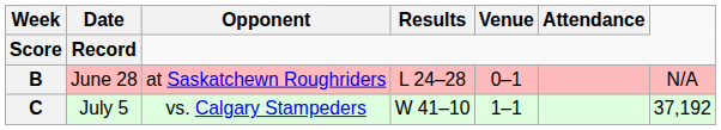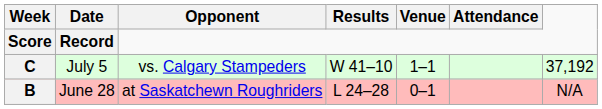rows swapped: B <-> C
